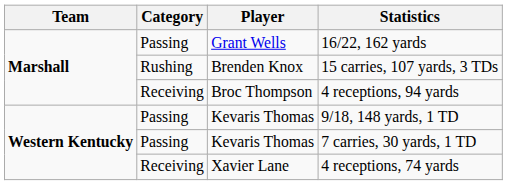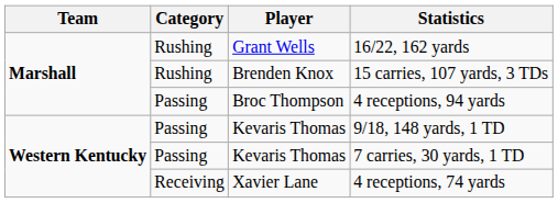16/22, 162 yards | Category: Passing -> Rushing
4 receptions, 94 yards | Category: Receiving -> Passing
